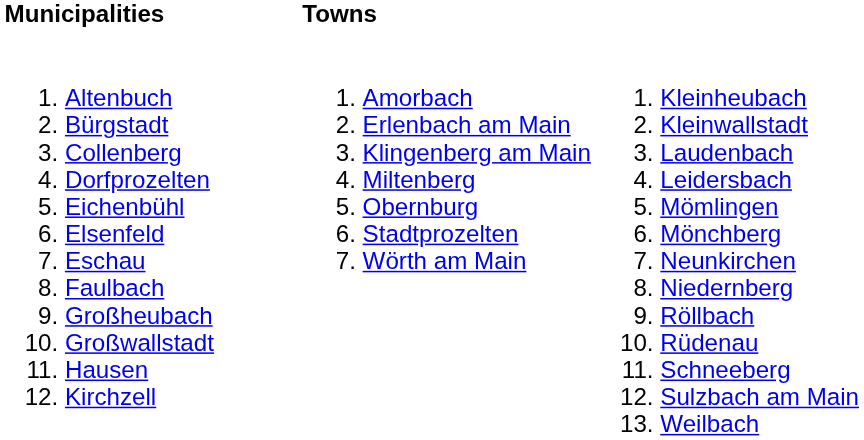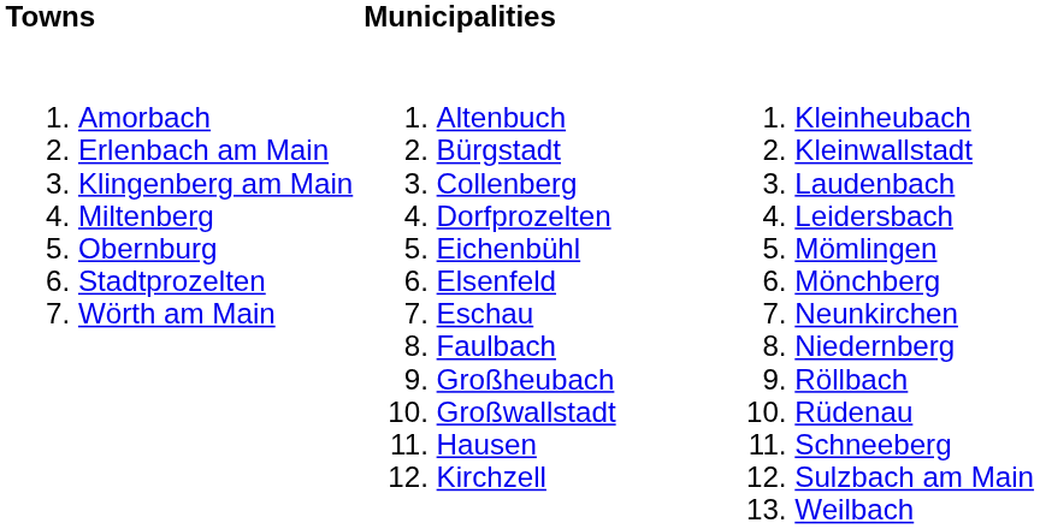columns swapped: Towns <-> Municipalities
